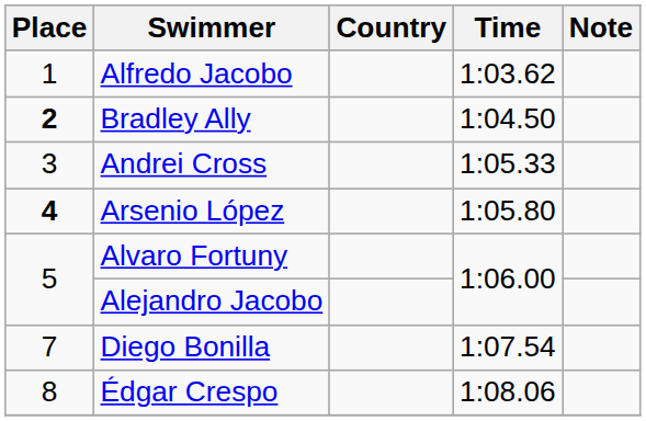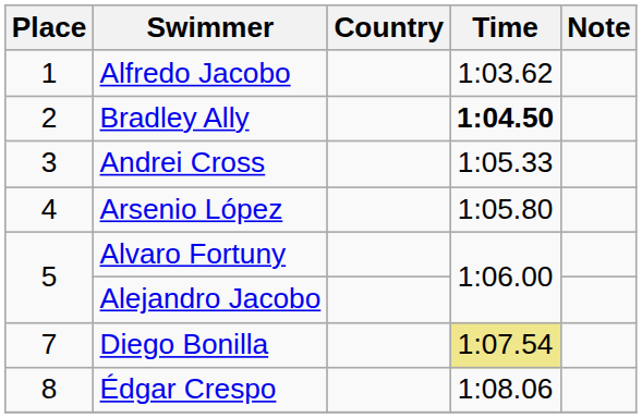Bradley Ally | Place: bold -> normal
Bradley Ally | Time: normal -> bold
Arsenio López | Place: bold -> normal
Diego Bonilla | Time: no background -> khaki background
